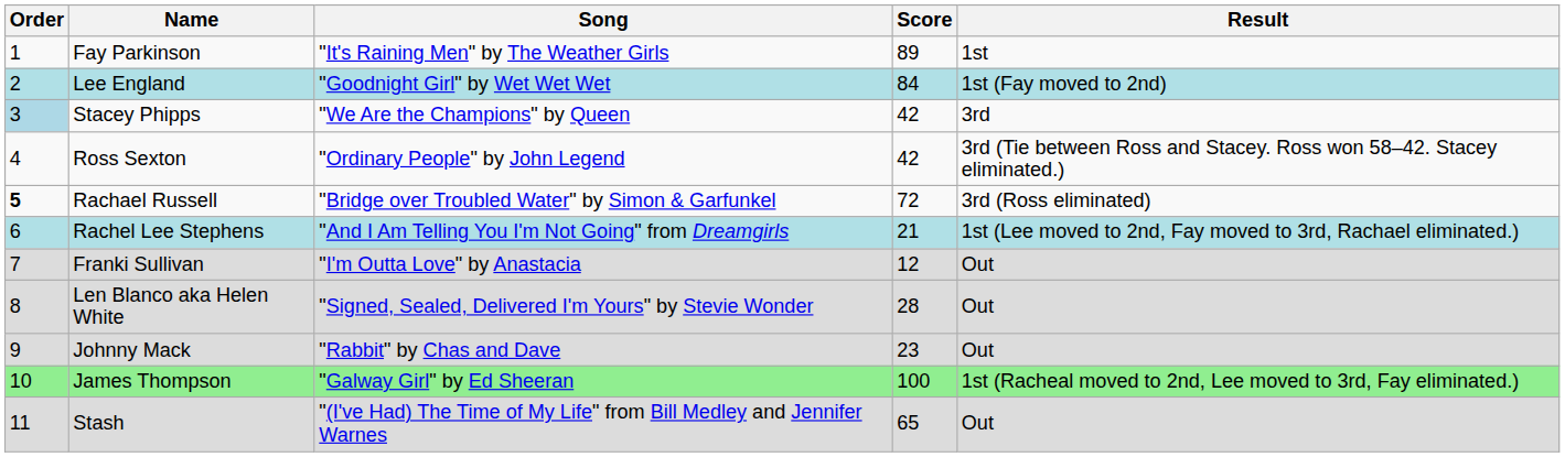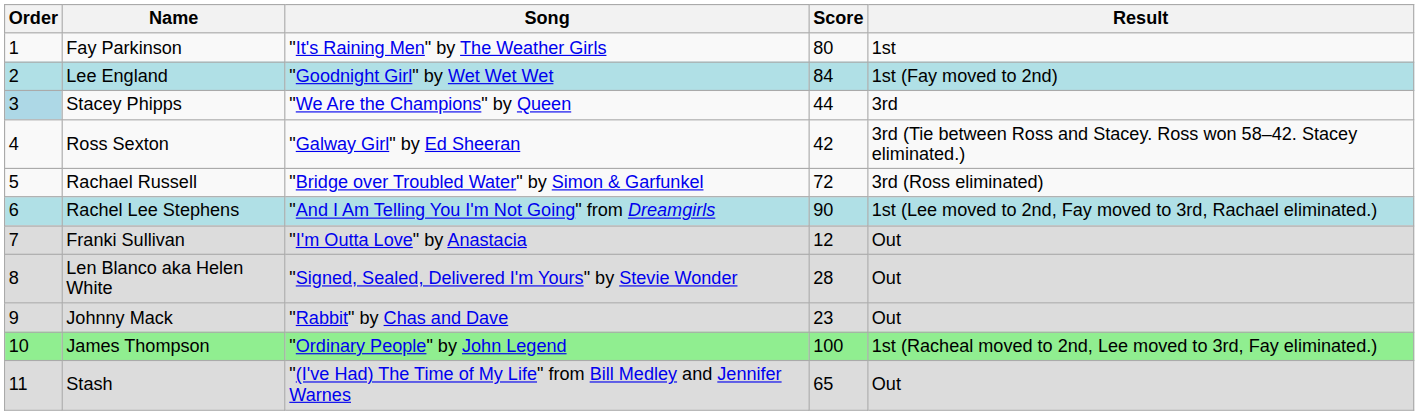Fay Parkinson | Score: 89 -> 80
Stacey Phipps | Score: 42 -> 44
Ross Sexton | Song: "Ordinary People" by John Legend -> "Galway Girl" by Ed Sheeran
Rachael Russell | Order: bold -> normal
Rachel Lee Stephens | Score: 21 -> 90
James Thompson | Song: "Galway Girl" by Ed Sheeran -> "Ordinary People" by John Legend
